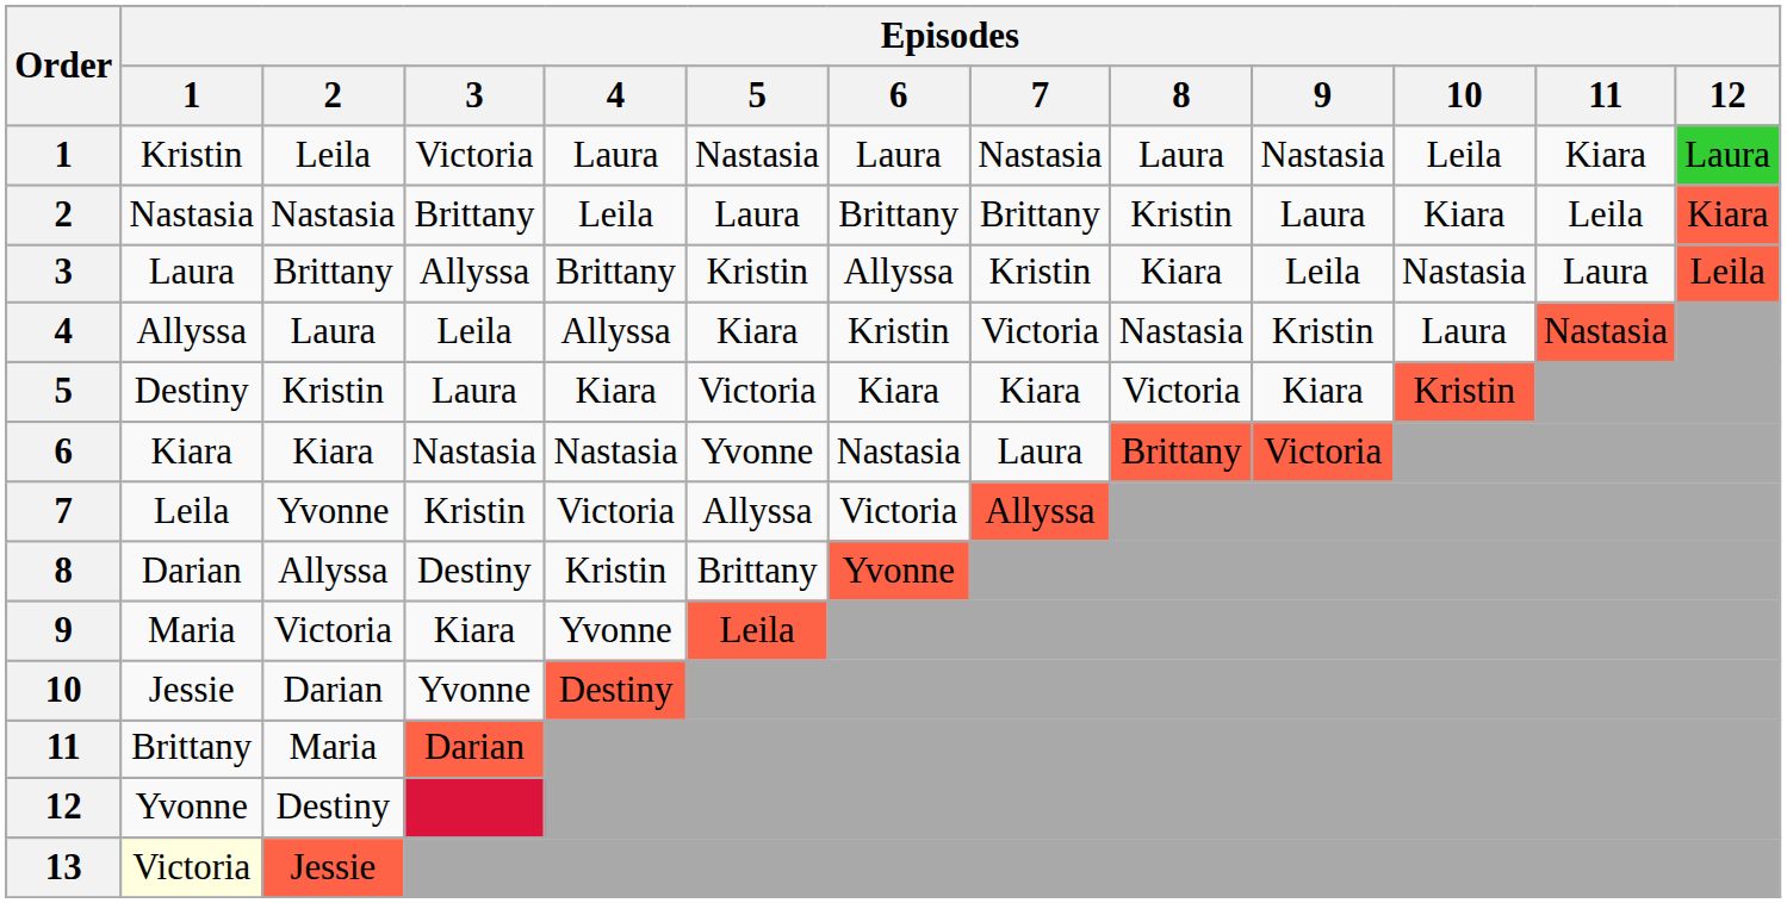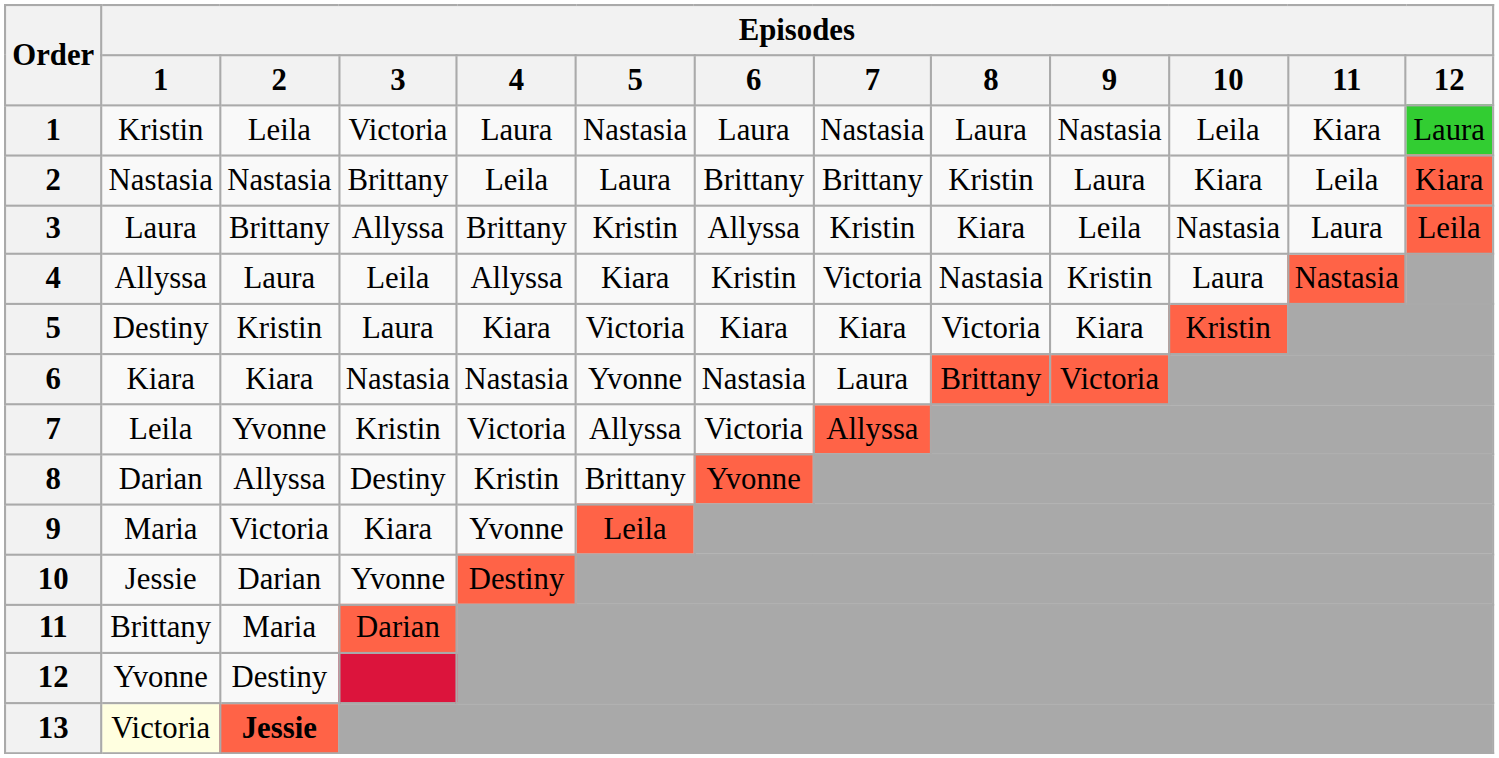13 | Episodes / 2: normal -> bold
